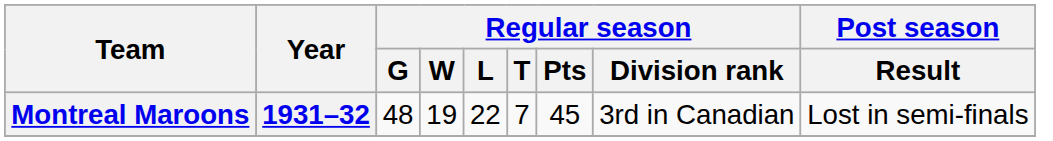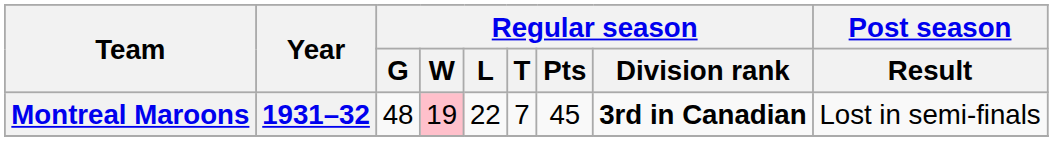Montreal Maroons | Regular season / W: no background -> pink background
Montreal Maroons | Regular season / Division rank: normal -> bold
